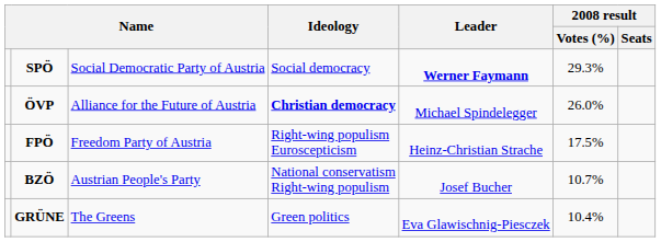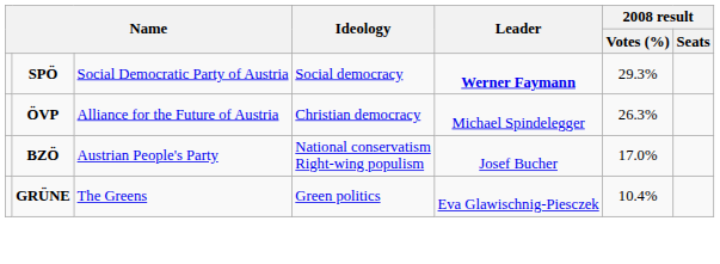ÖVP | Ideology: bold -> normal
ÖVP | 2008 result / Votes (%): 26.0% -> 26.3%
- row: FPÖ | Freedom Party of Austria | Right-wing populism Euroscepticism | Heinz-Christian Strache | 17.5%
BZÖ | 2008 result / Votes (%): 10.7% -> 17.0%
